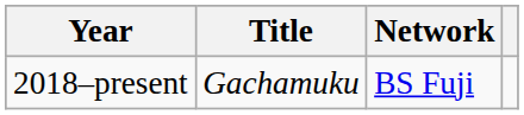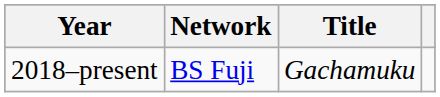columns swapped: Title <-> Network
